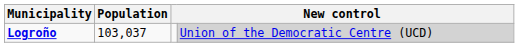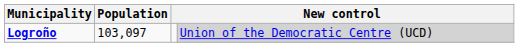Logroño | Population: 103,037 -> 103,097
